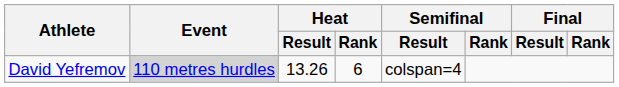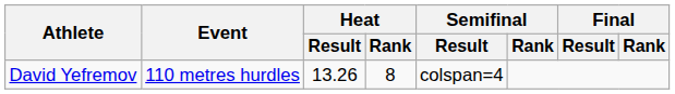David Yefremov | Event: lightgrey background -> no background
David Yefremov | Heat / Rank: 6 -> 8
